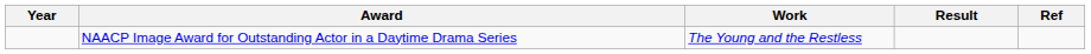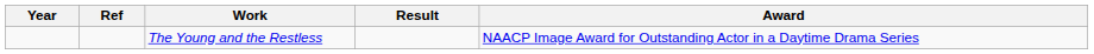columns swapped: Award <-> Ref
